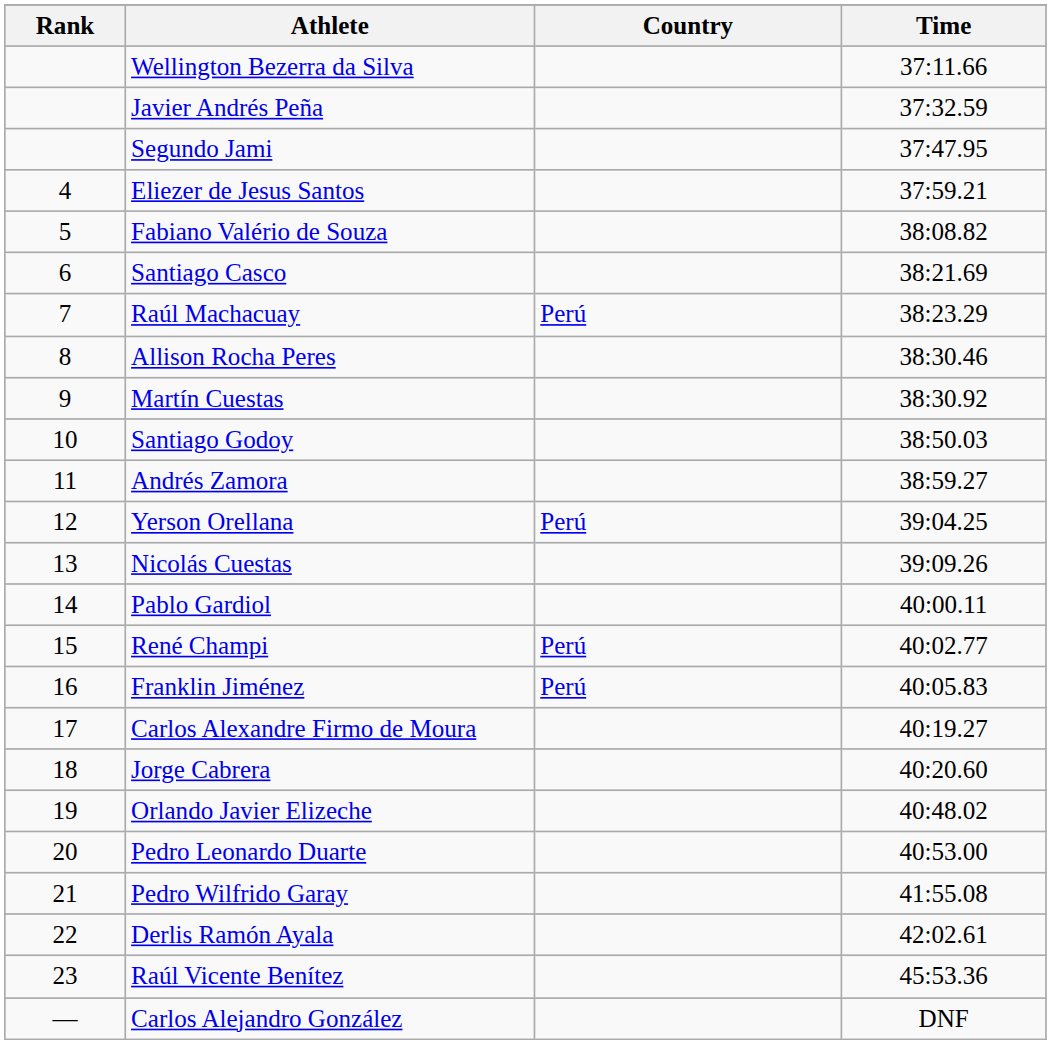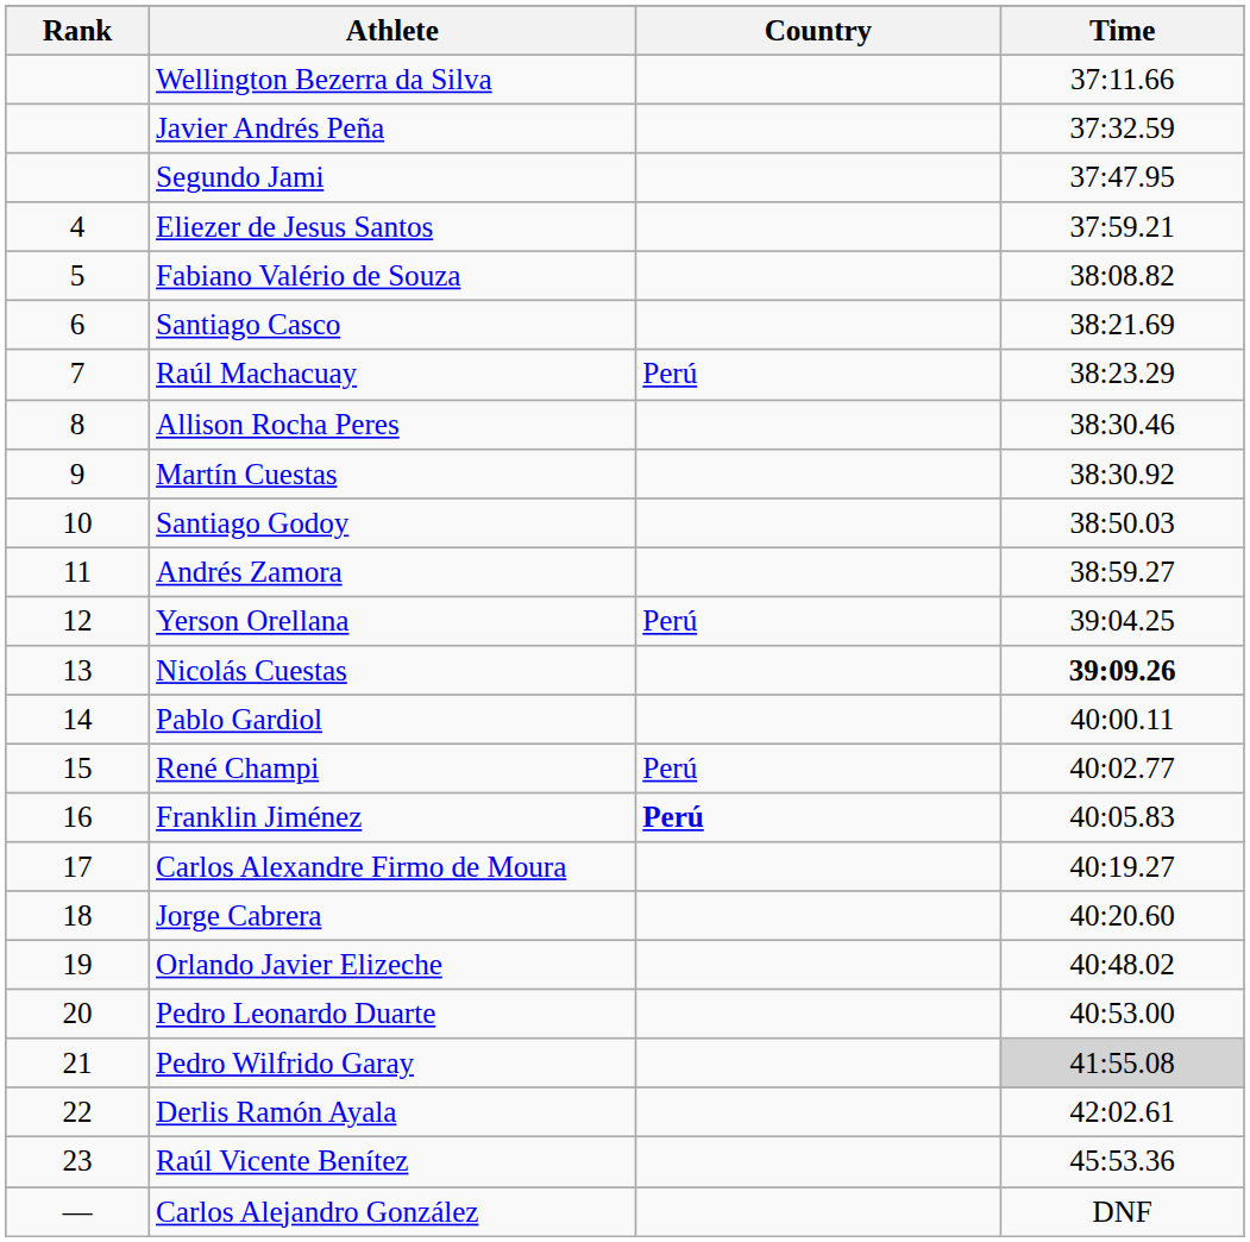Nicolás Cuestas | Time: normal -> bold
Franklin Jiménez | Country: normal -> bold
Pedro Wilfrido Garay | Time: no background -> lightgrey background
